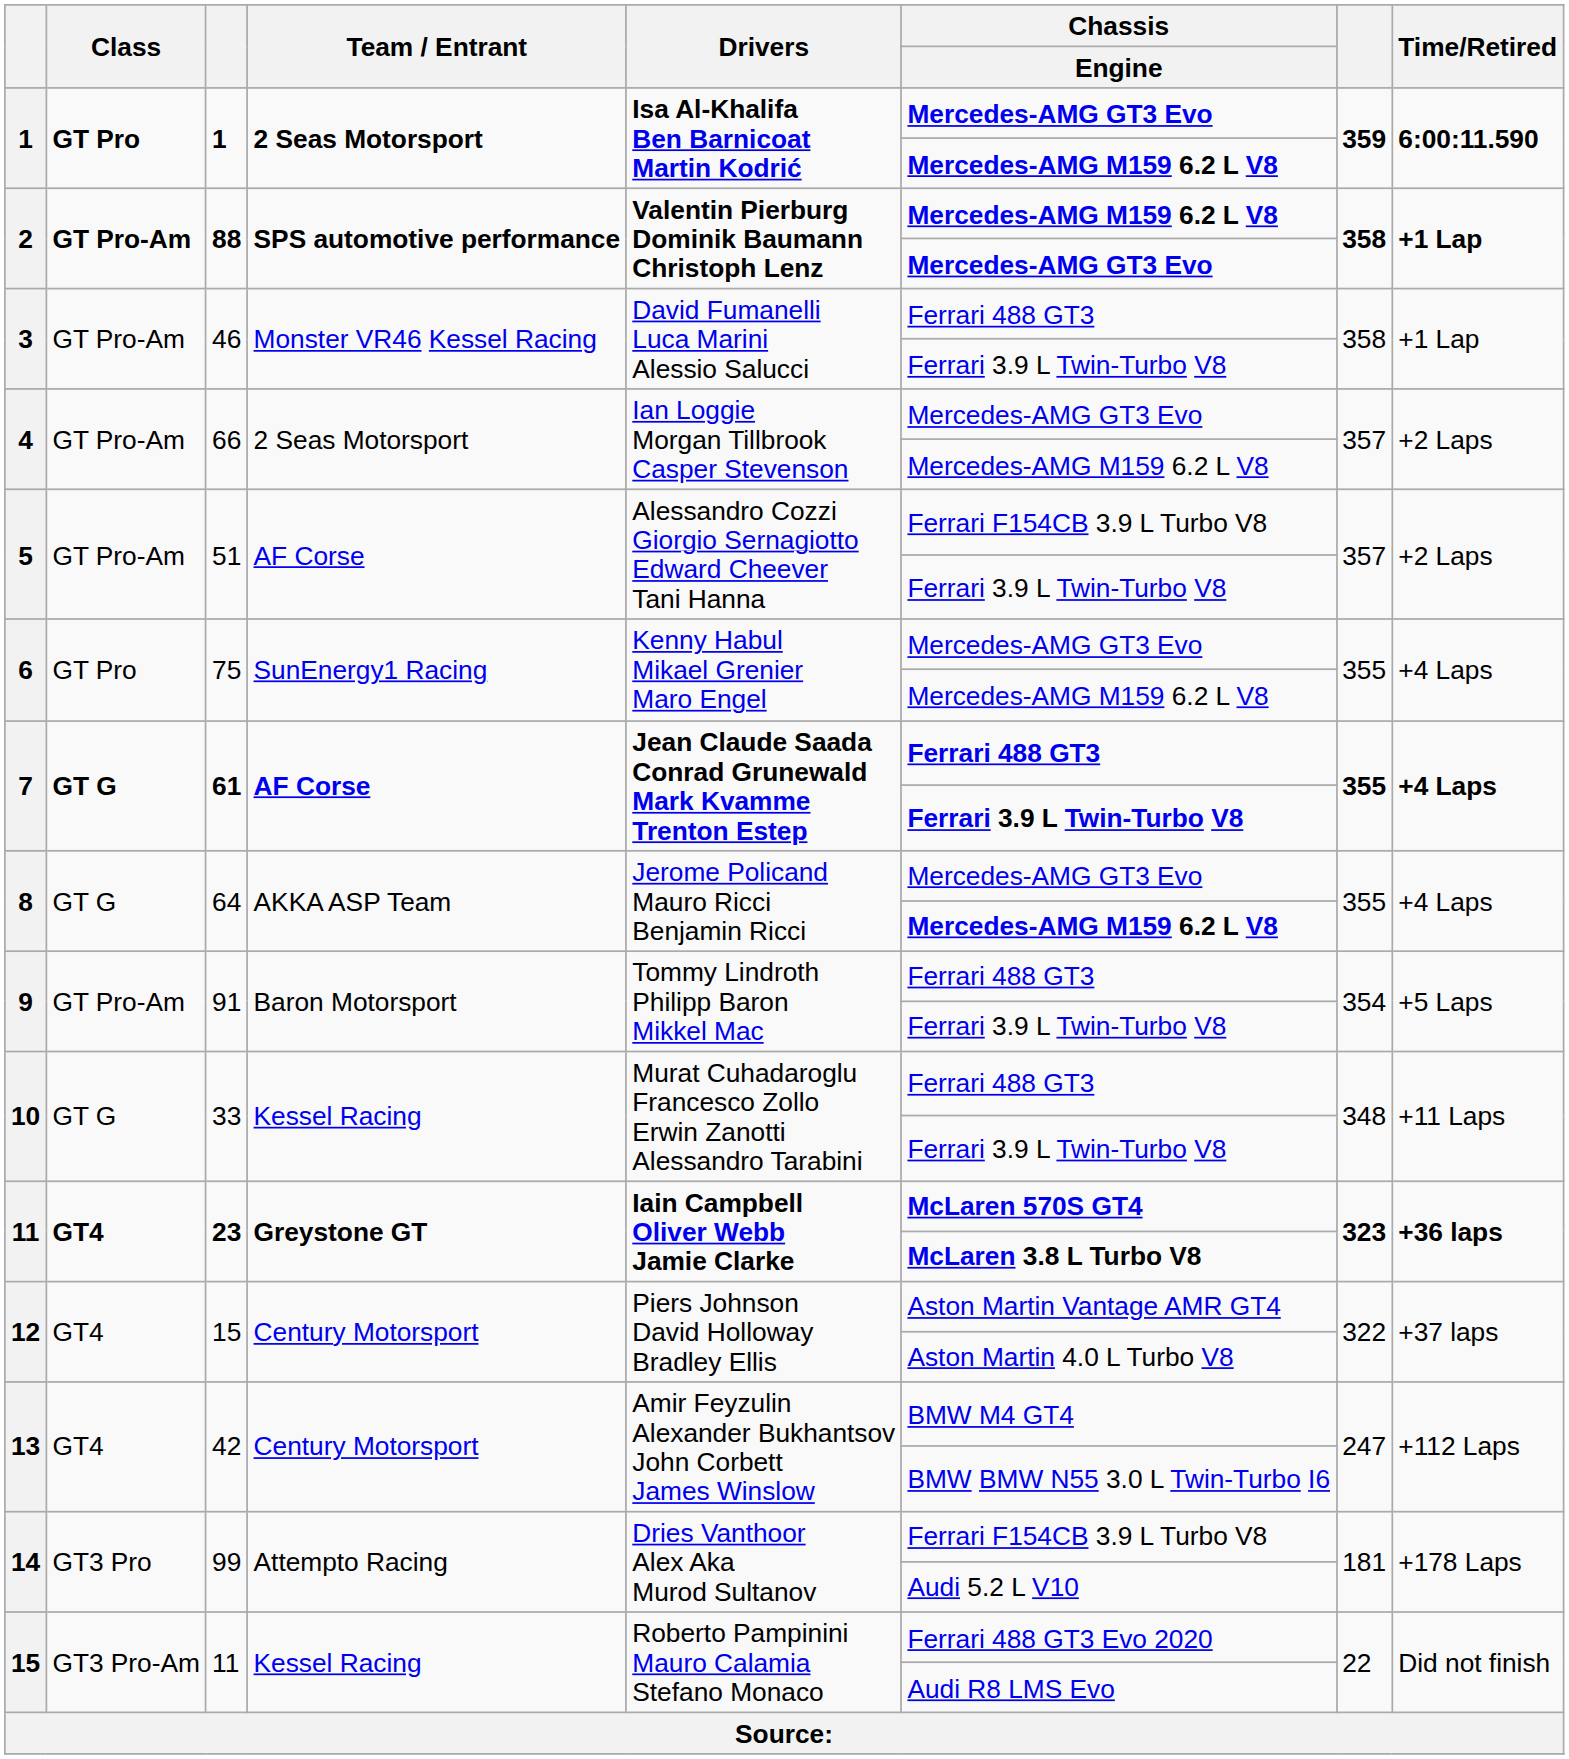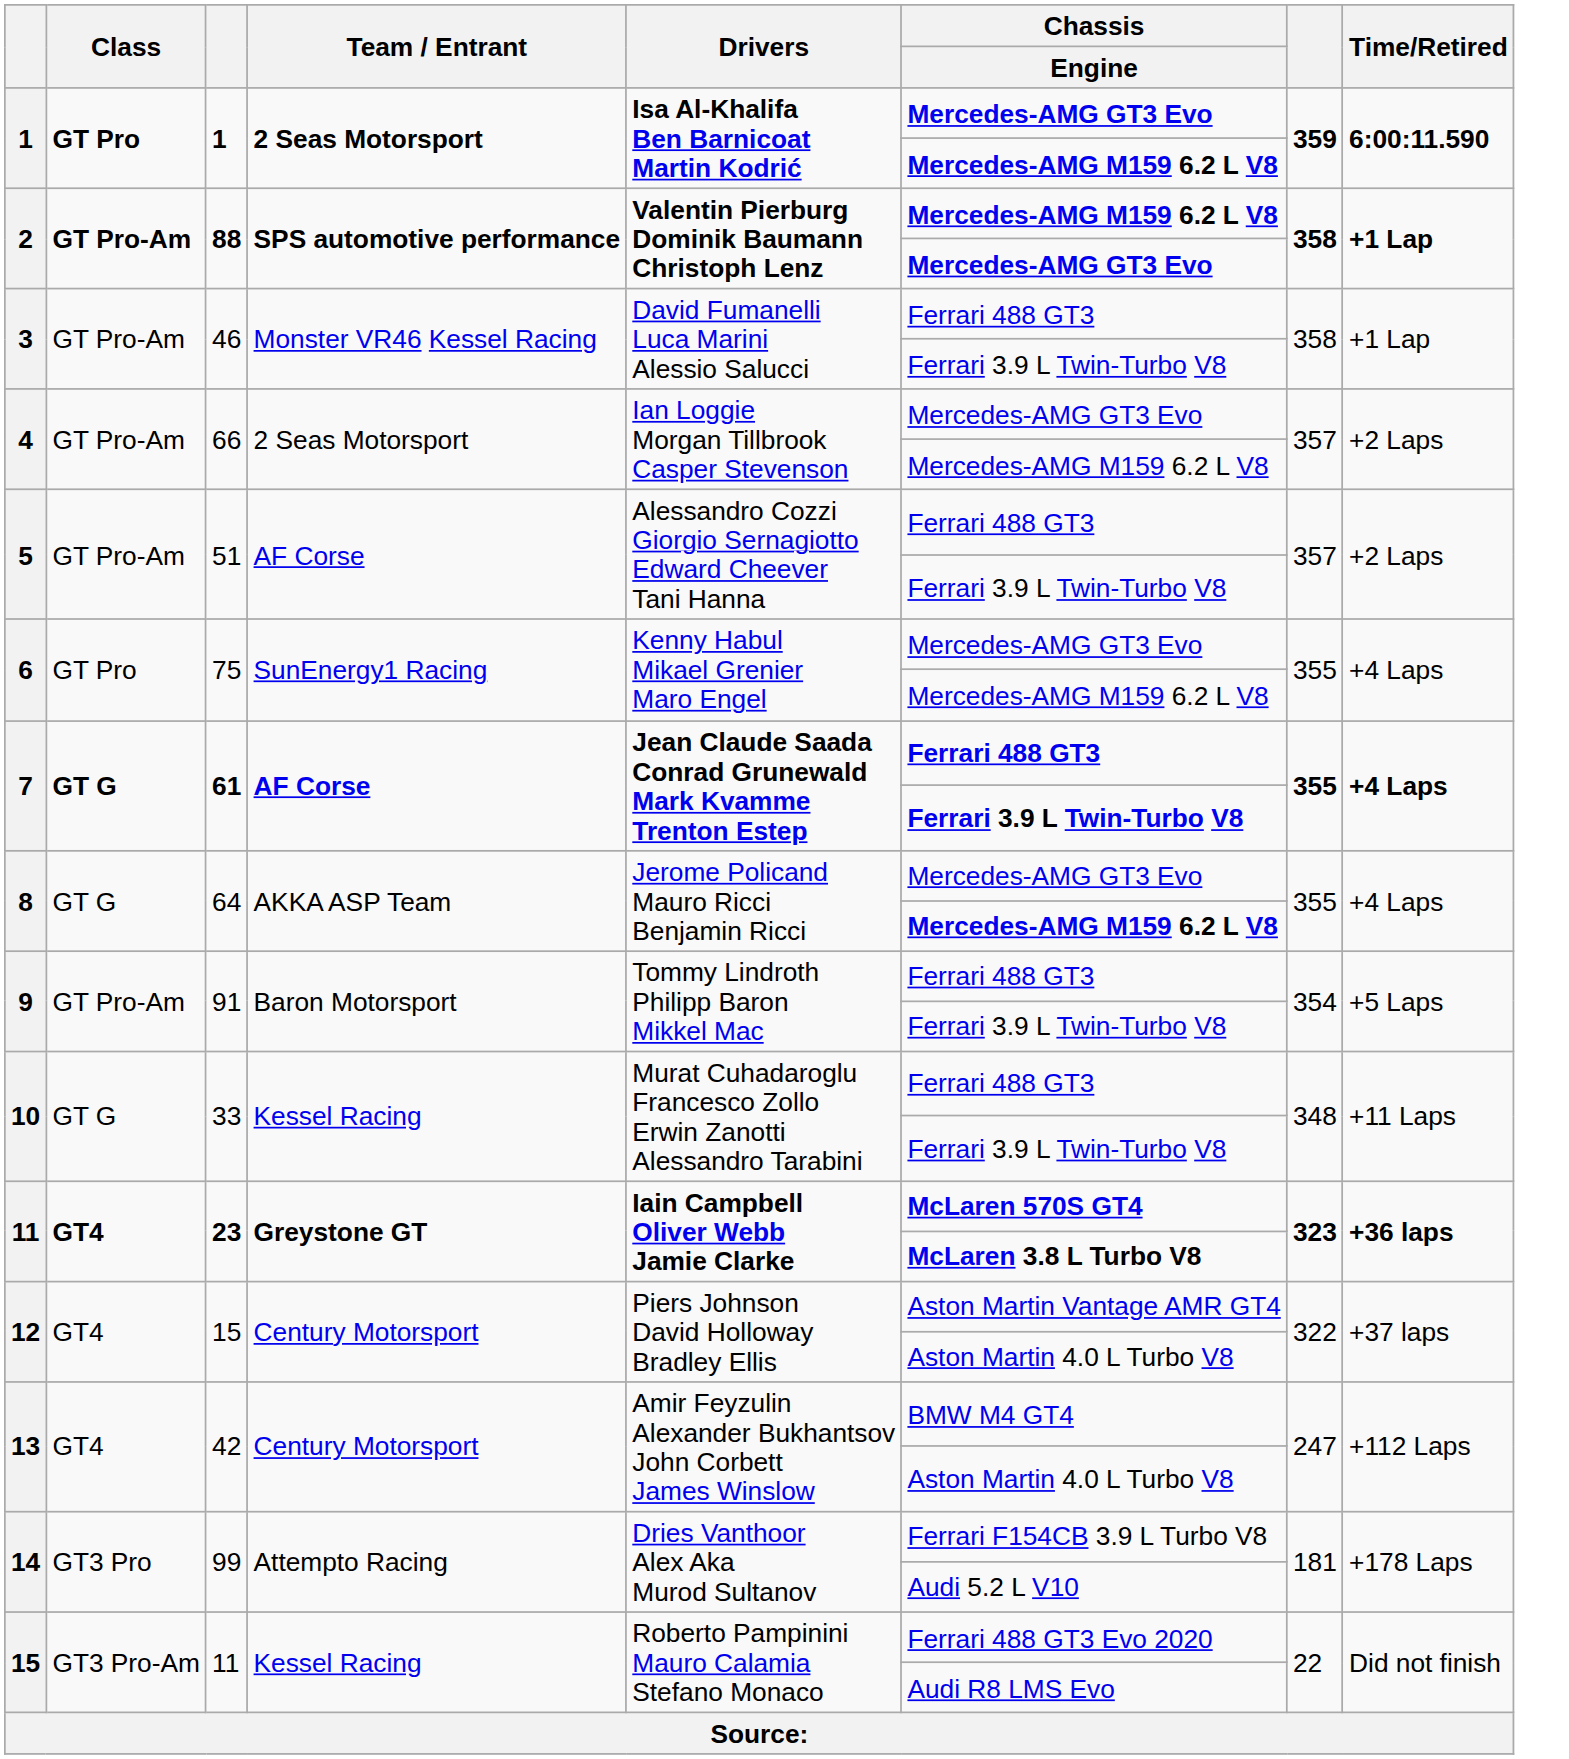row 11 | Chassis / Engine: Ferrari F154CB 3.9 L Turbo V8 -> Ferrari 488 GT3
row 28 | Chassis / Engine: BMW BMW N55 3.0 L Twin-Turbo I6 -> Aston Martin 4.0 L Turbo V8
